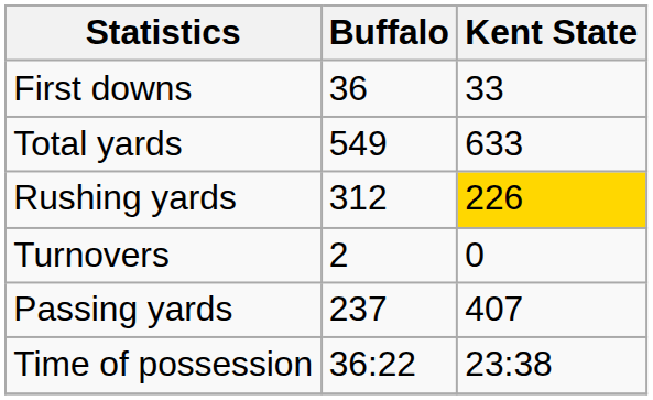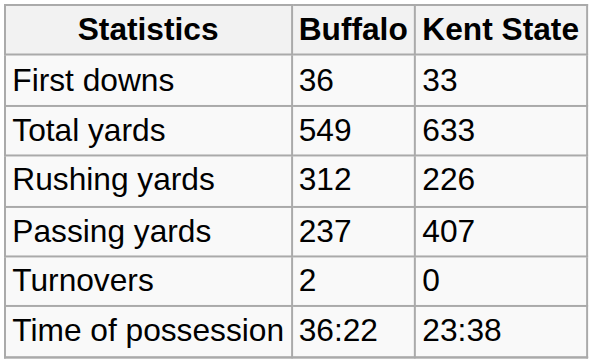Rushing yards | Kent State: gold background -> no background
rows swapped: Passing yards <-> Turnovers
